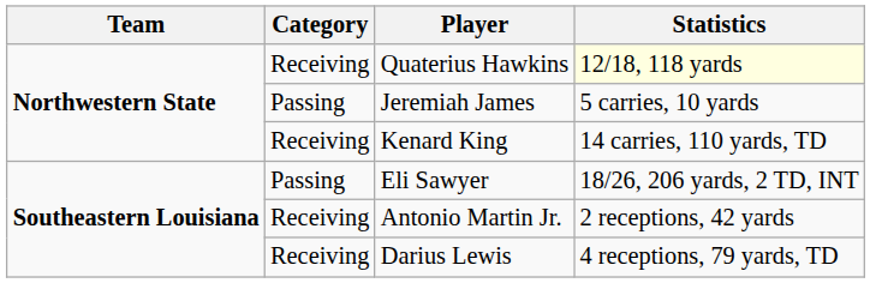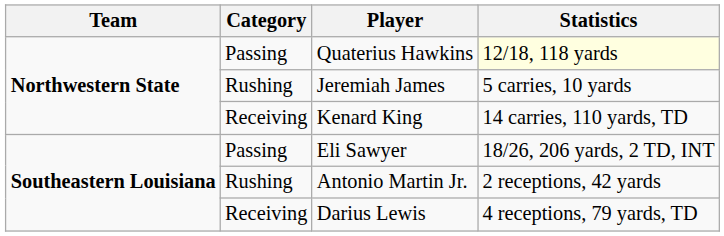Quaterius Hawkins | Category: Receiving -> Passing
Jeremiah James | Category: Passing -> Rushing
Antonio Martin Jr. | Category: Receiving -> Rushing
